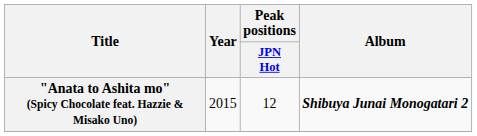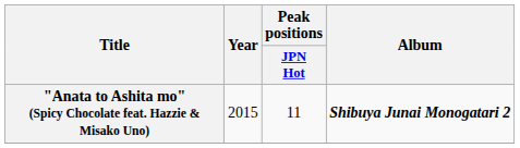row 3 | Peak positions / JPN Hot: 12 -> 11
